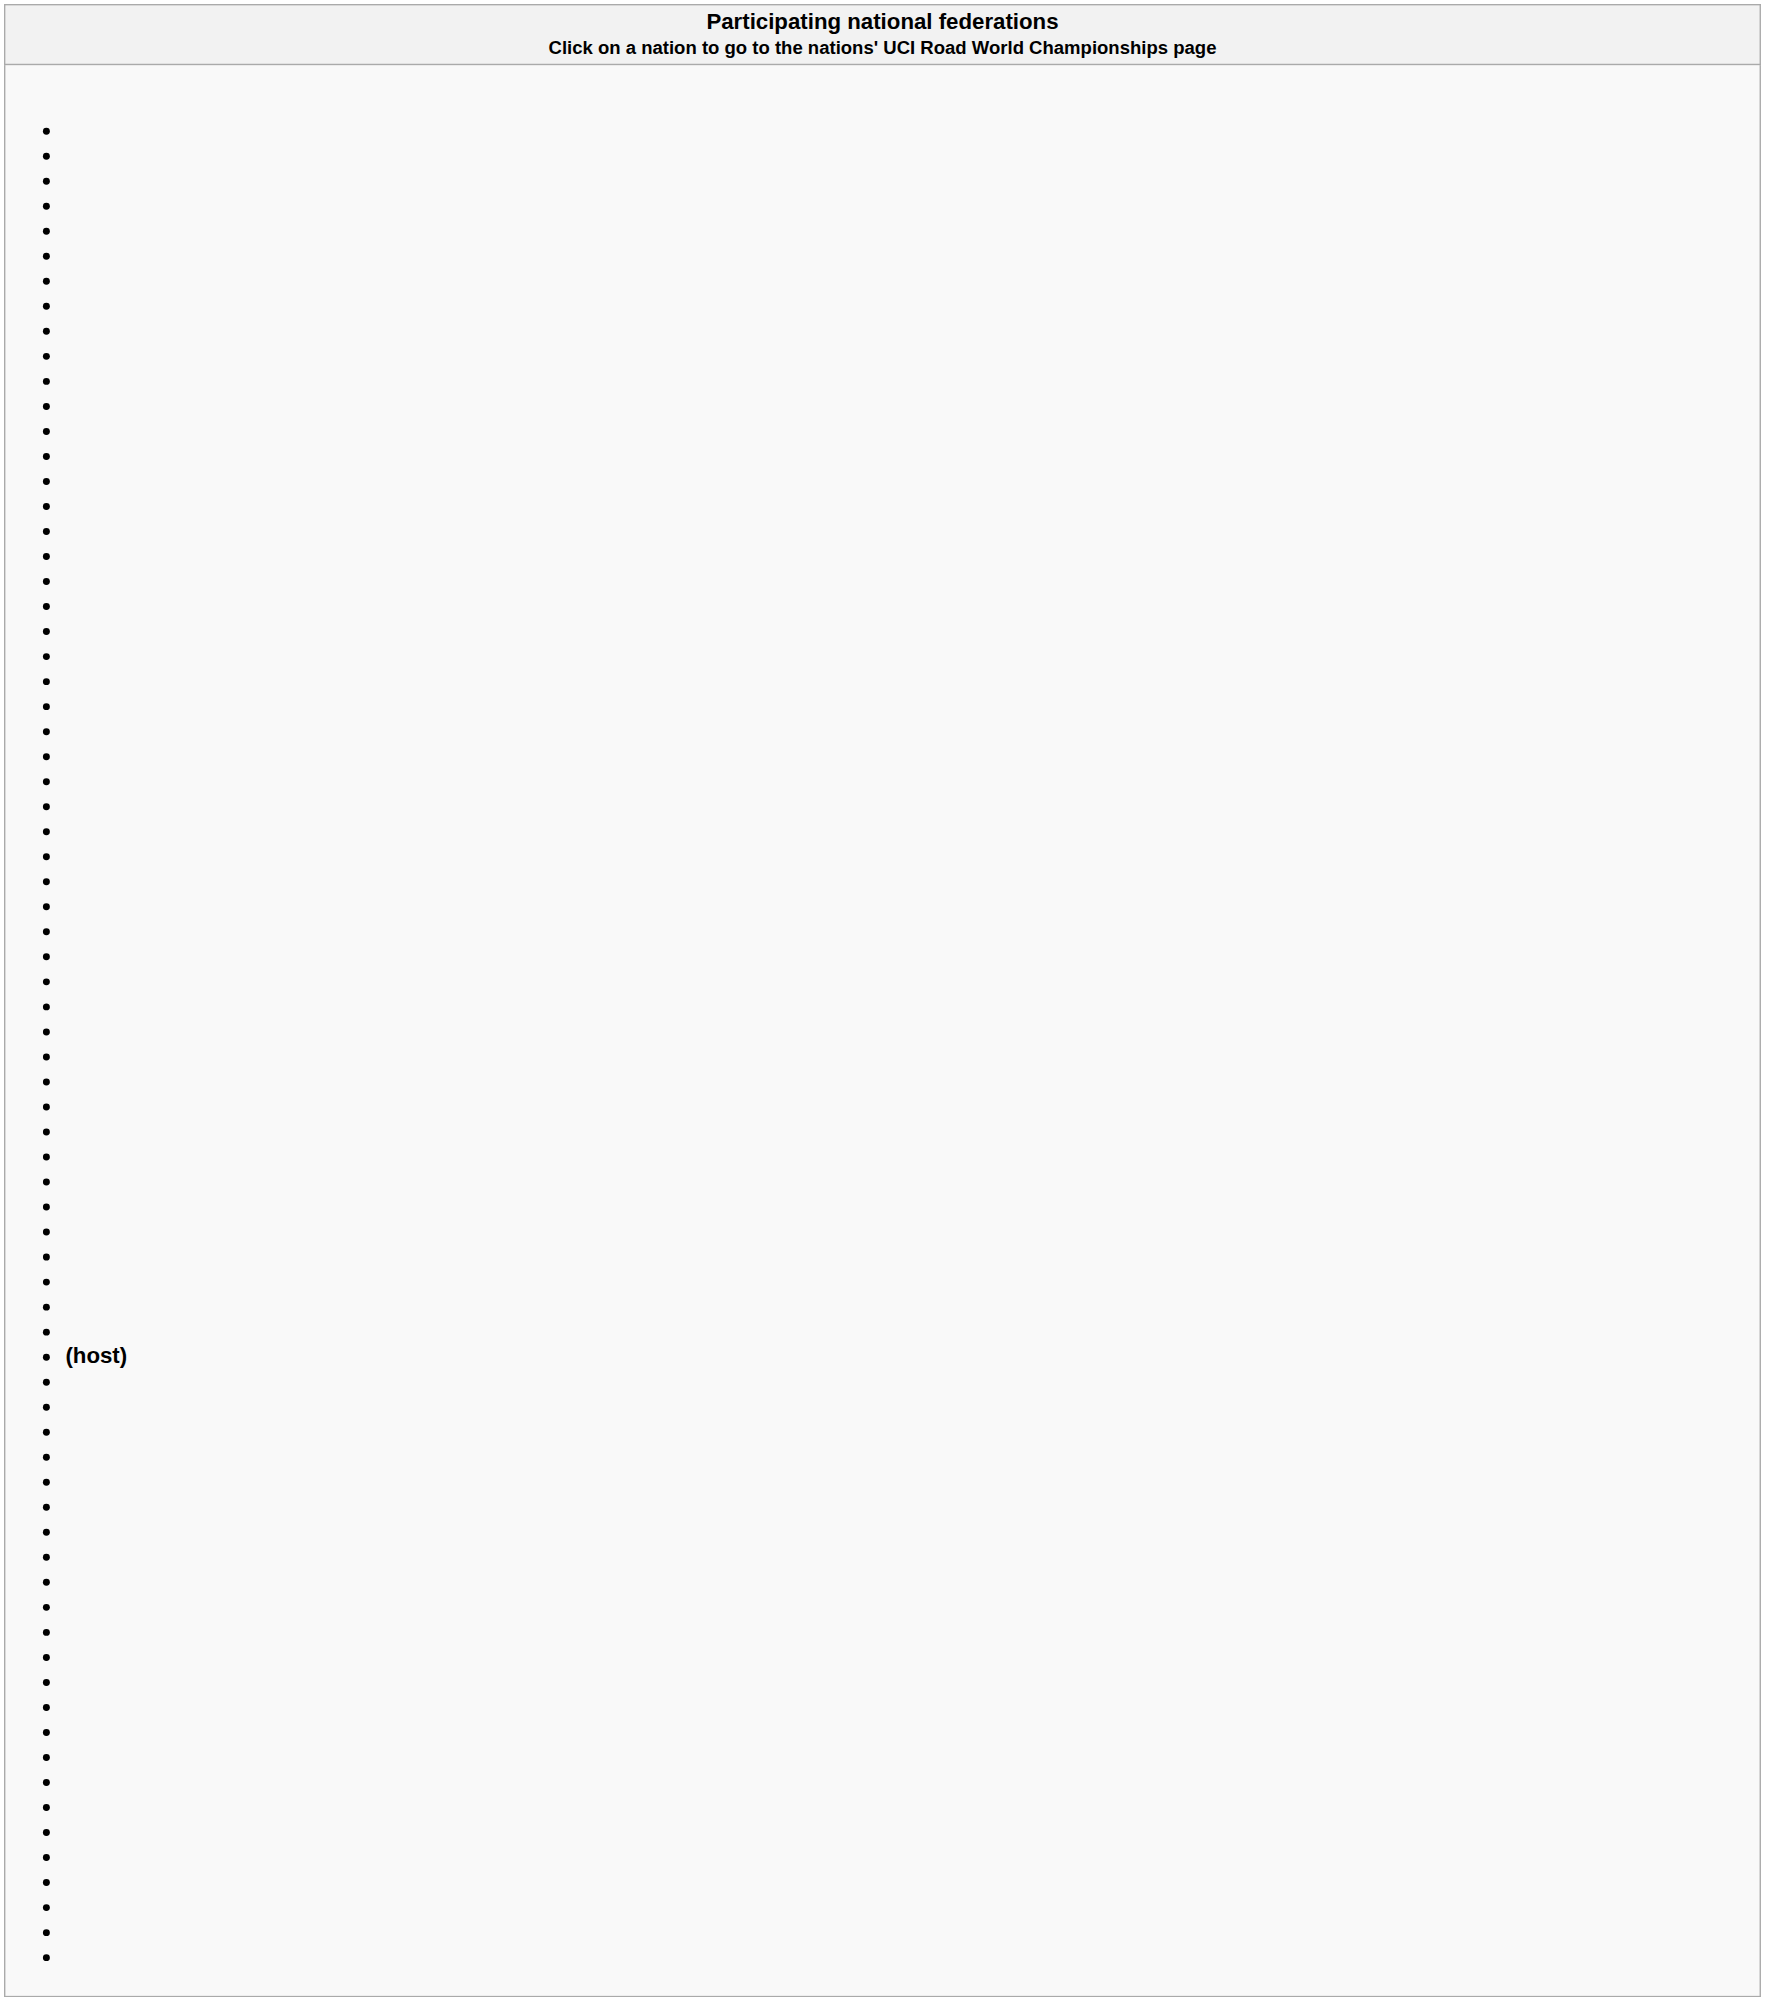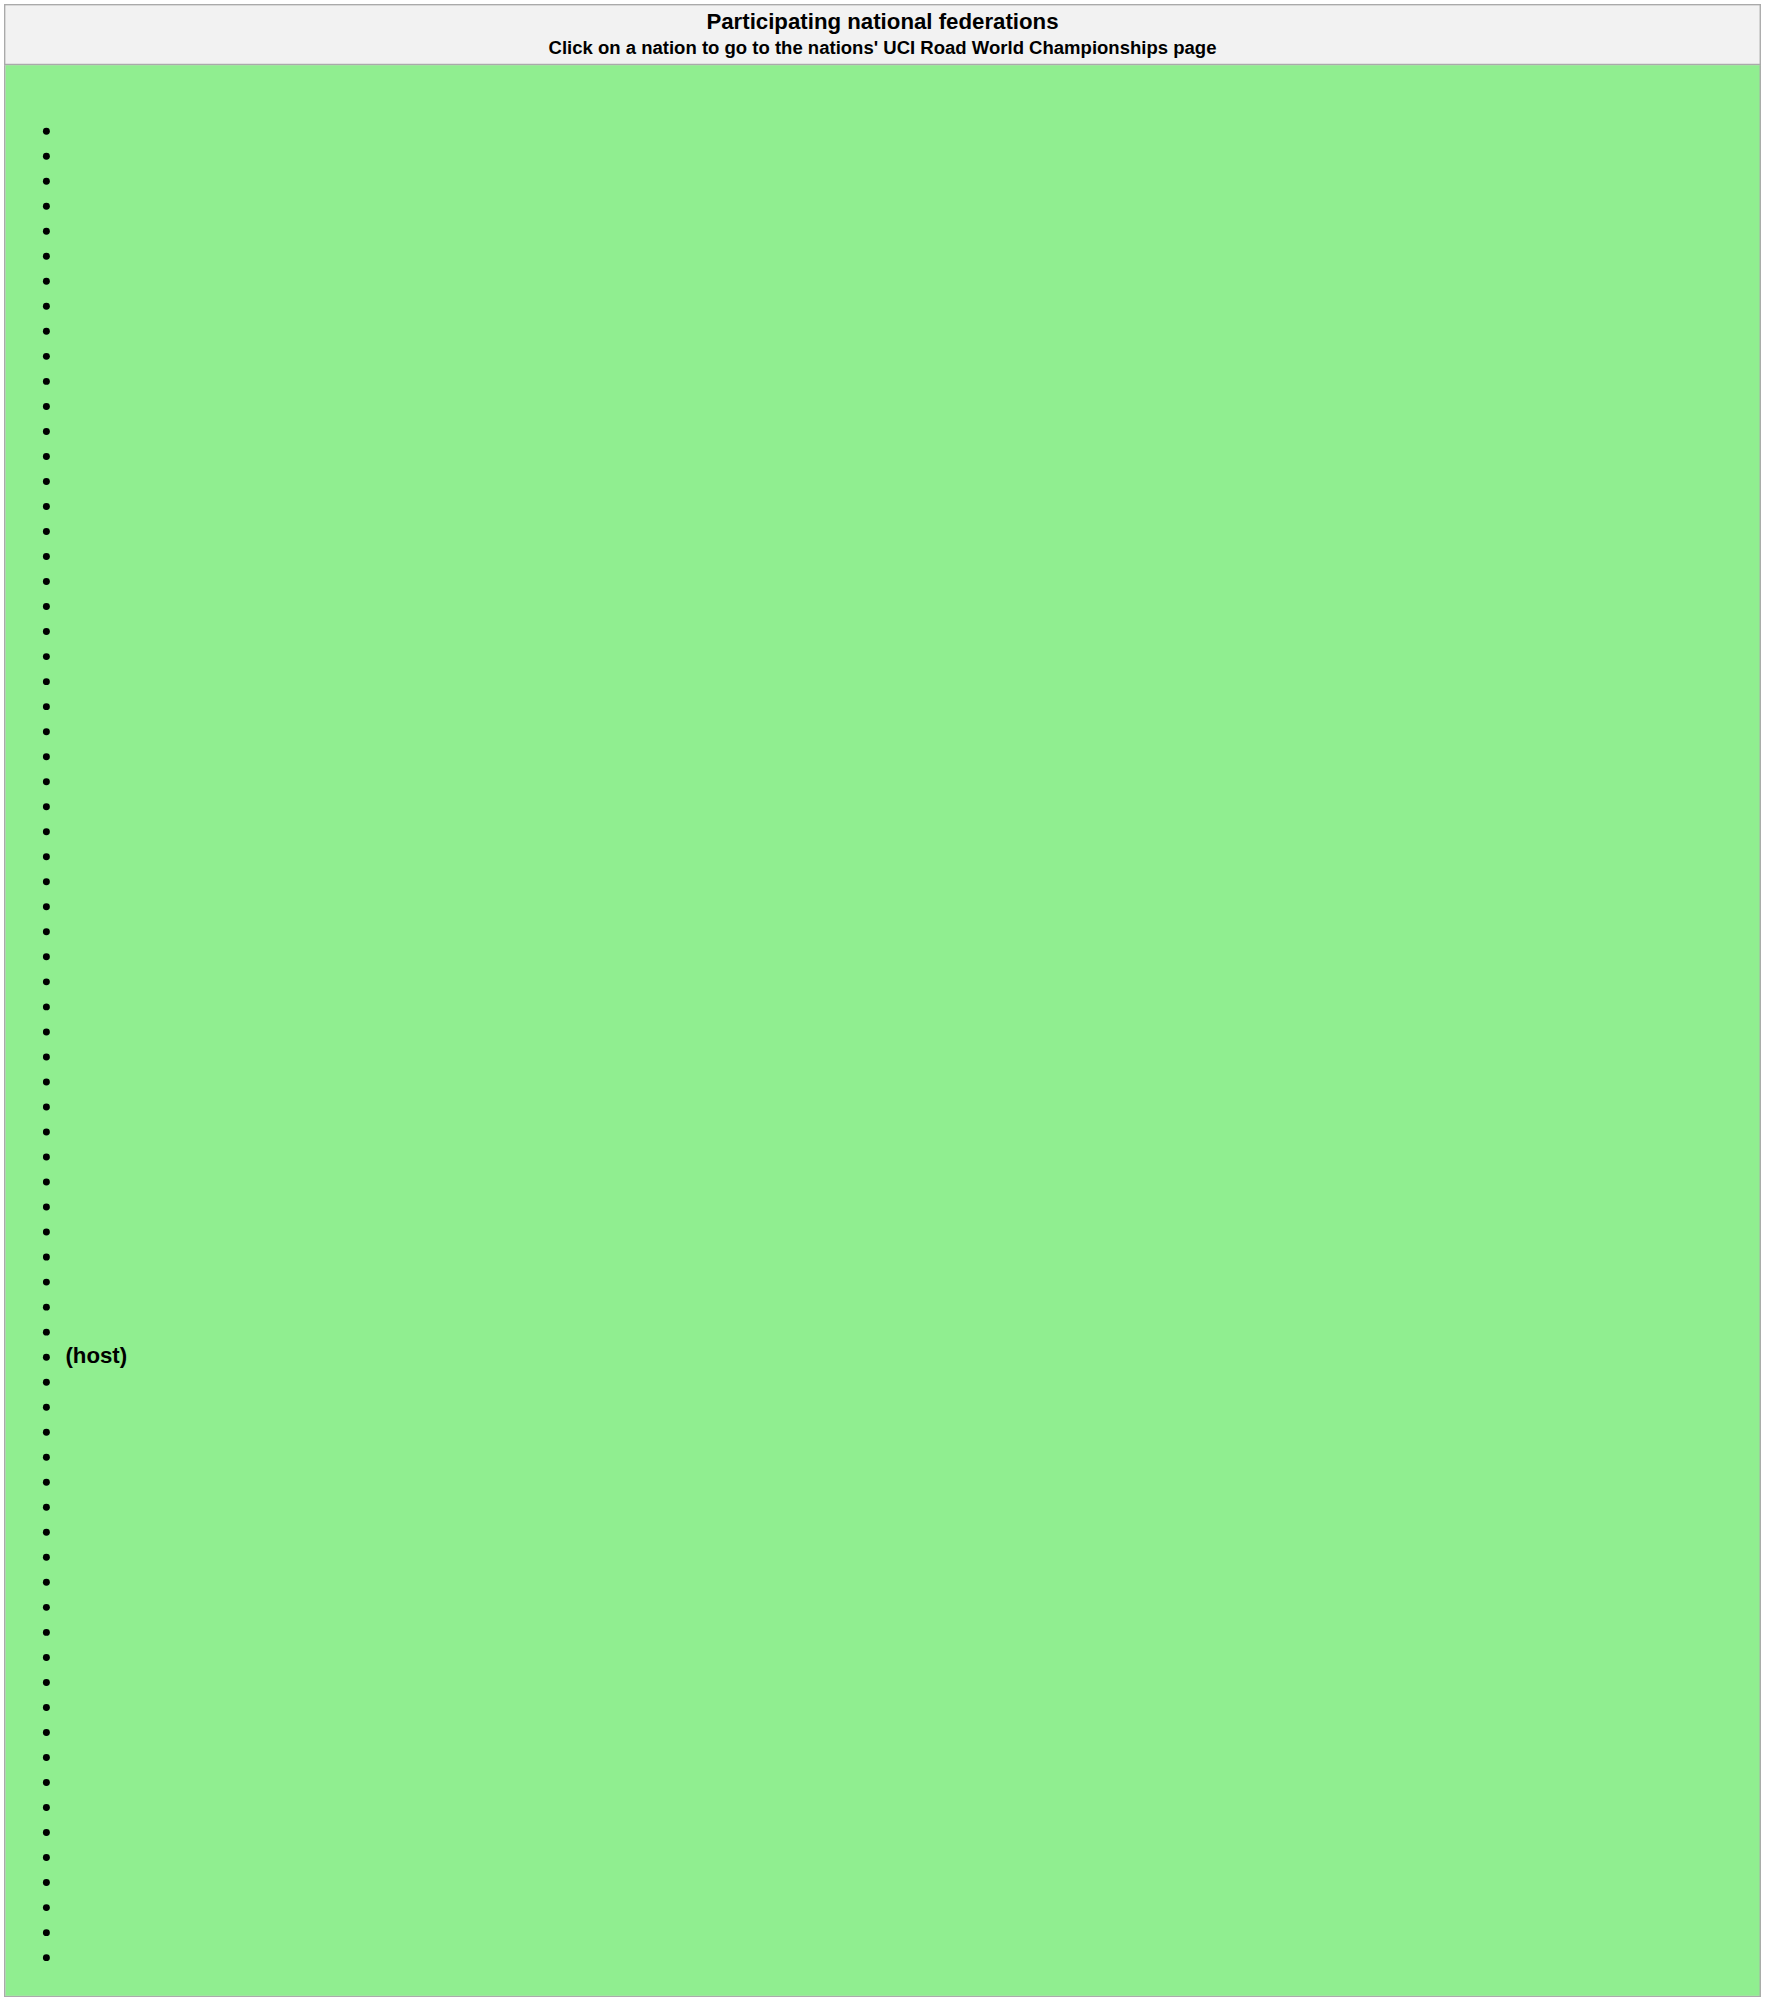row 2 | column 1: no background -> lightgreen background
